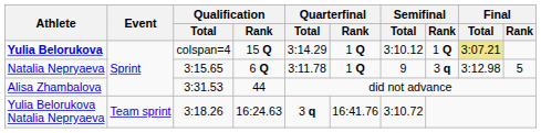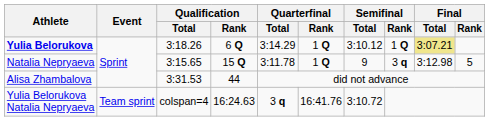Yulia Belorukova | Qualification / Total: colspan=4 -> 3:18.26
Yulia Belorukova | Qualification / Rank: 15 Q -> 6 Q
Natalia Nepryaeva | Qualification / Rank: 6 Q -> 15 Q
Yulia Belorukova Natalia Nepryaeva | Qualification / Total: 3:18.26 -> colspan=4
